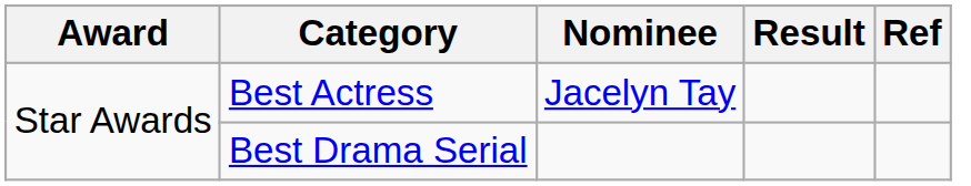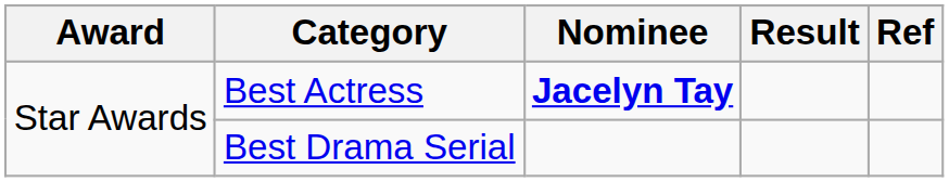Best Actress | Nominee: normal -> bold
